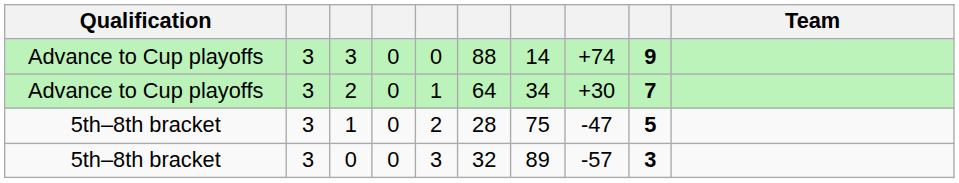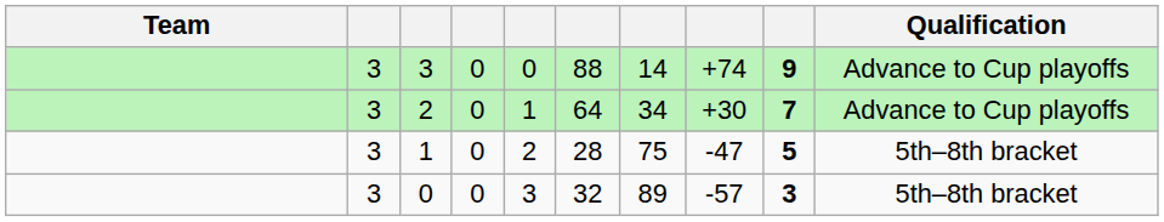columns swapped: Team <-> Qualification
